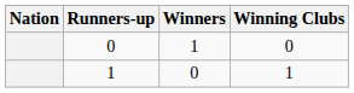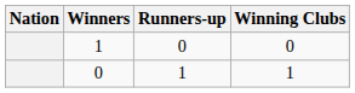columns swapped: Winners <-> Runners-up
